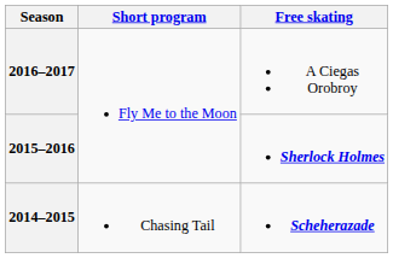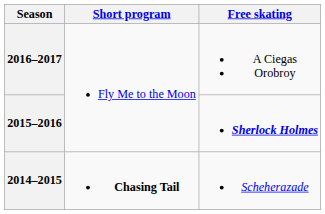2014–2015 | Short program: normal -> bold
2014–2015 | Free skating: bold -> normal
